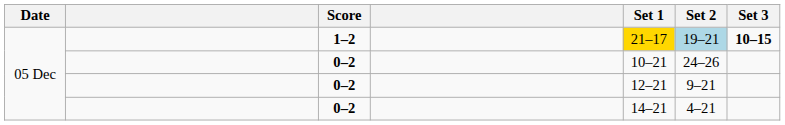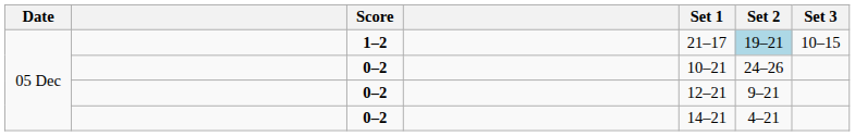1–2 | Set 1: gold background -> no background
1–2 | Set 3: bold -> normal
